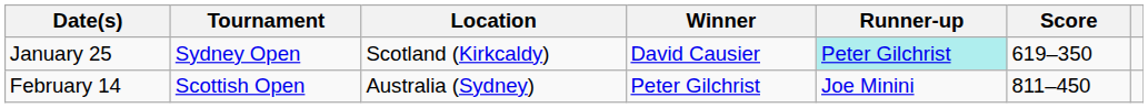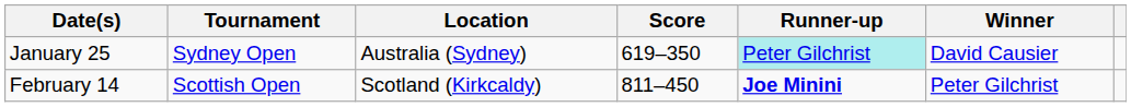columns swapped: Winner <-> Score
January 25 | Location: Scotland (Kirkcaldy) -> Australia (Sydney)
February 14 | Location: Australia (Sydney) -> Scotland (Kirkcaldy)
February 14 | Runner-up: normal -> bold
